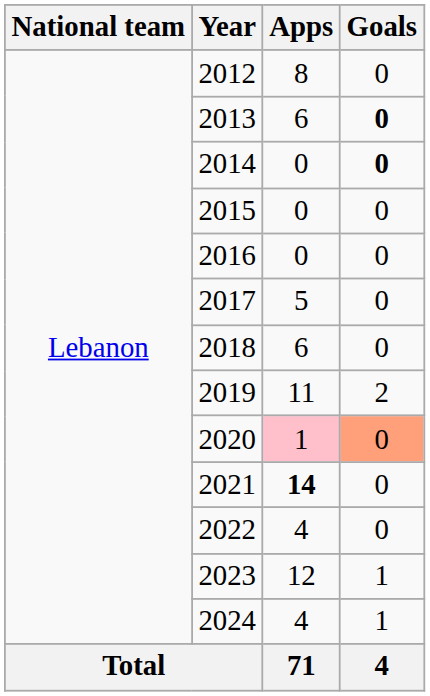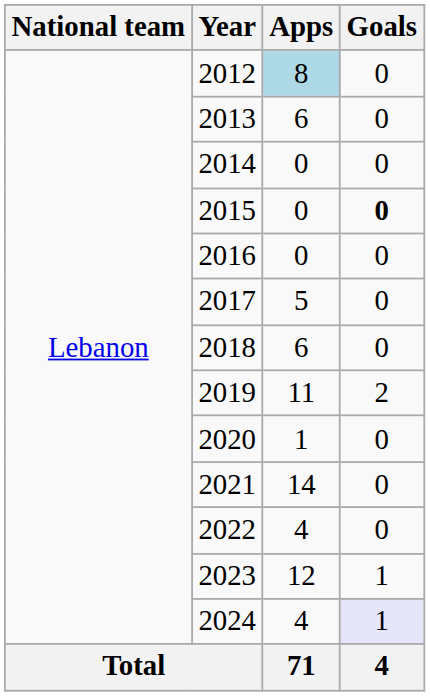2012 | Apps: no background -> lightblue background
2013 | Goals: bold -> normal
2014 | Goals: bold -> normal
2015 | Goals: normal -> bold
2020 | Apps: pink background -> no background
2020 | Goals: lightsalmon background -> no background
2021 | Apps: bold -> normal
2024 | Goals: no background -> lavender background
